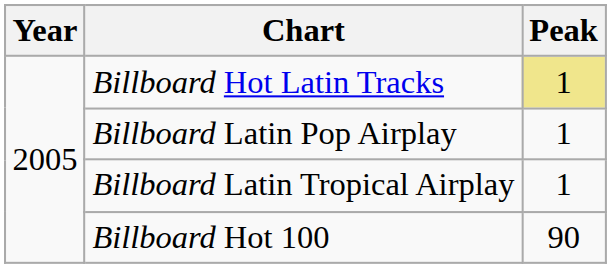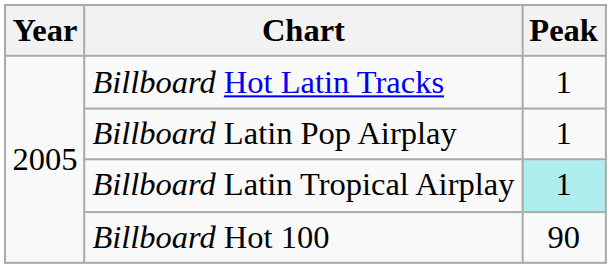Billboard Hot Latin Tracks | Peak: khaki background -> no background
Billboard Latin Tropical Airplay | Peak: no background -> paleturquoise background
